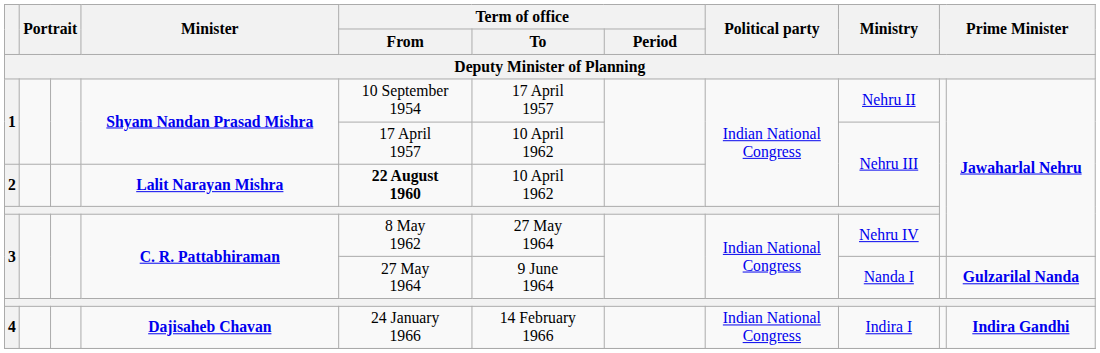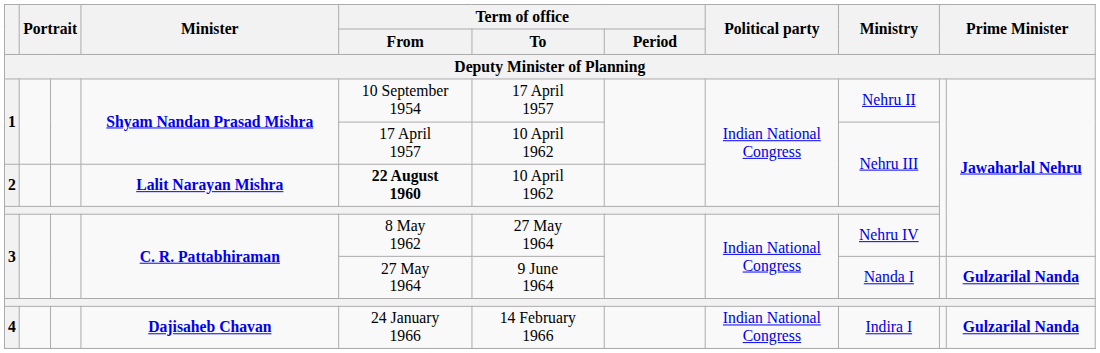4 | column 11: Indira Gandhi -> Gulzarilal Nanda
